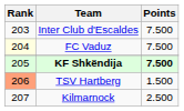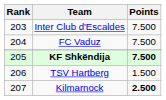FC Vaduz | Rank: lightyellow background -> no background
TSV Hartberg | Rank: lightsalmon background -> no background
Kilmarnock | Points: normal -> bold
